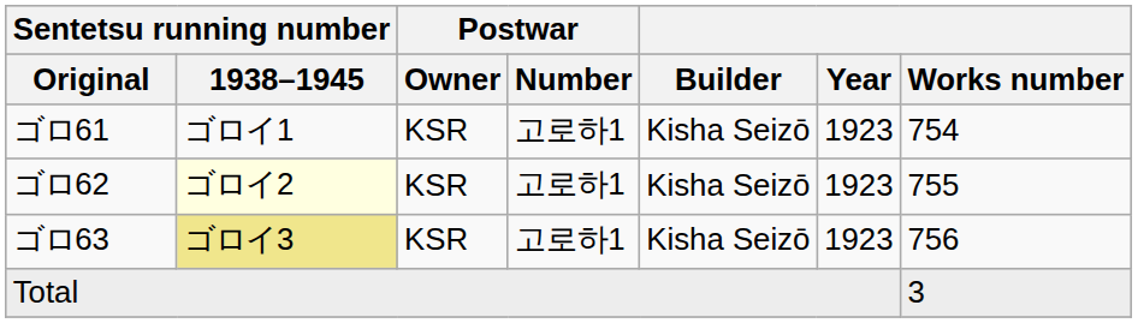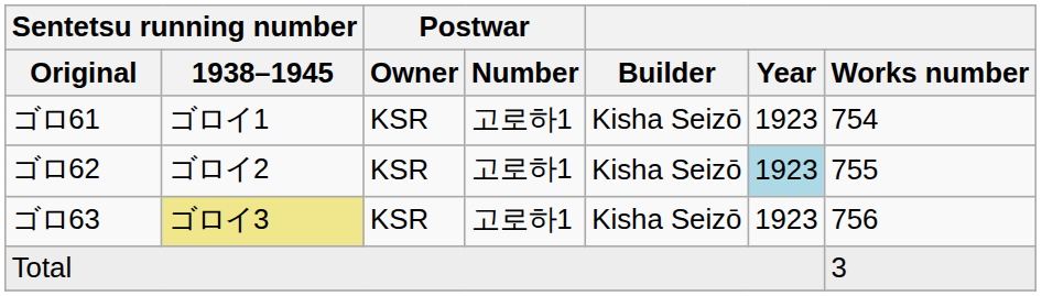ゴロ62 | Sentetsu running number / 1938–1945: lightyellow background -> no background
ゴロ62 | Year: no background -> lightblue background
